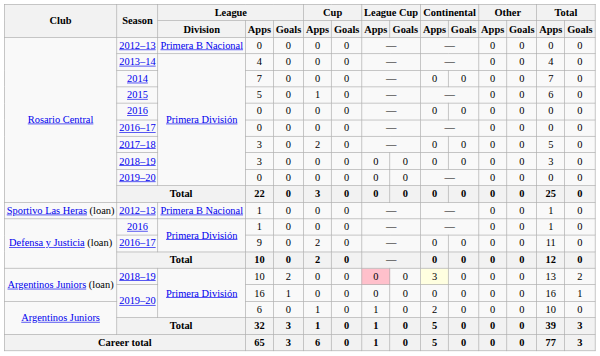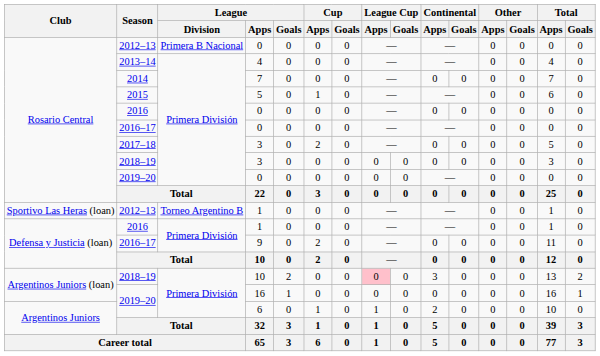2012–13 / 1 | League / Division: Primera B Nacional -> Torneo Argentino B
2018–19 / 10 | Continental / Apps: lightyellow background -> no background
